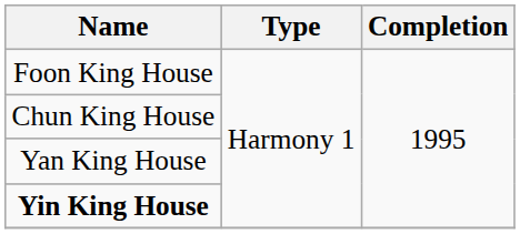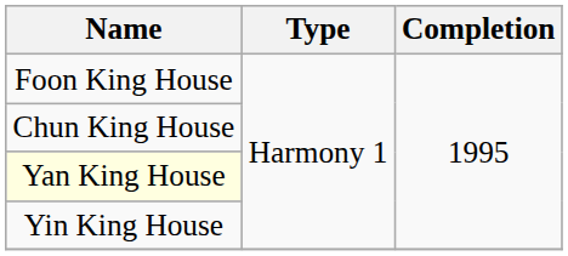Yan King House | Name: no background -> lightyellow background
Yin King House | Name: bold -> normal
